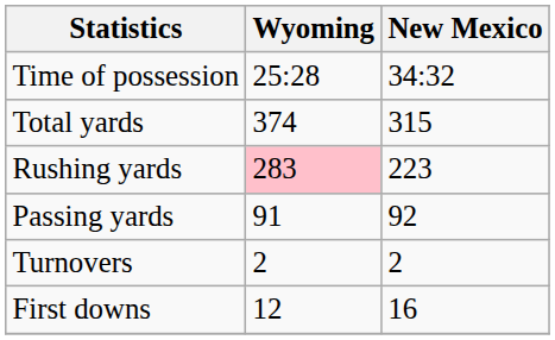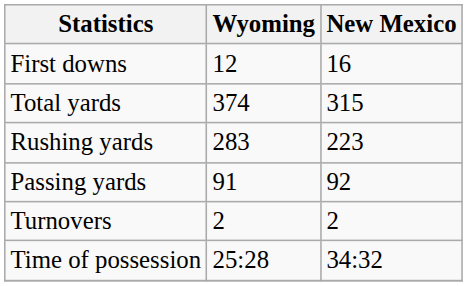rows swapped: First downs <-> Time of possession
Rushing yards | Wyoming: pink background -> no background
